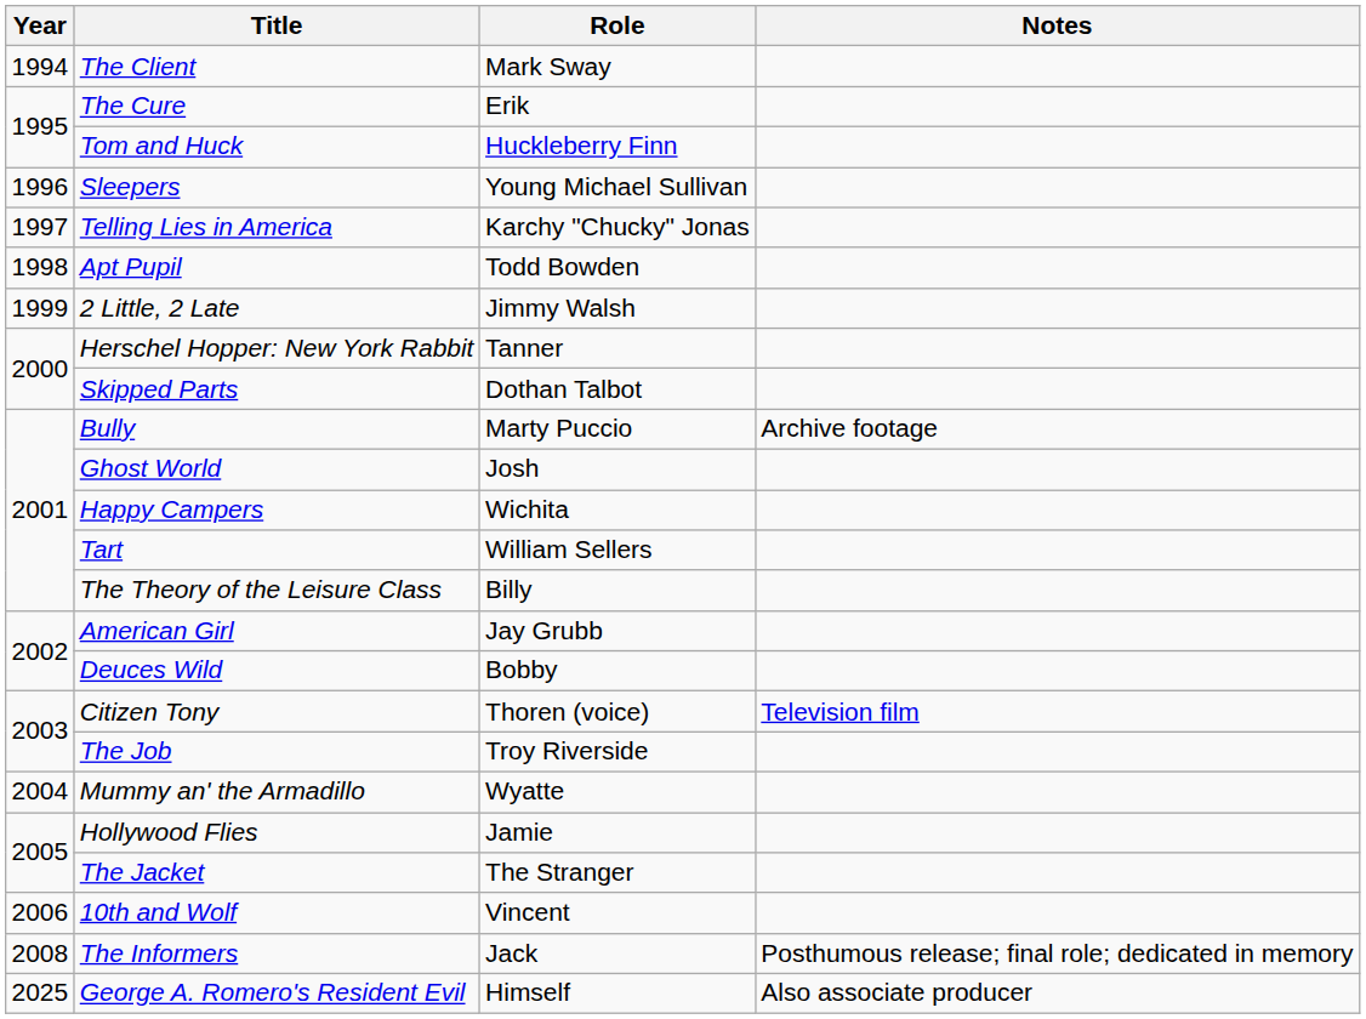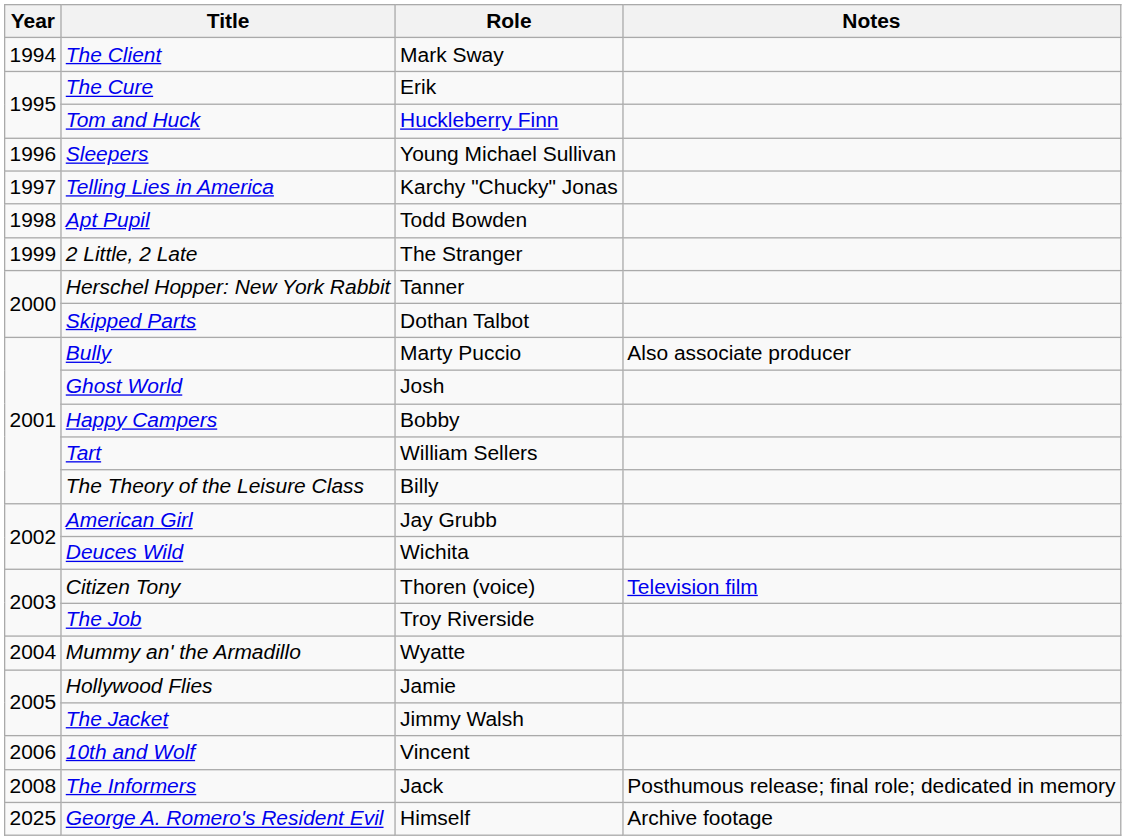2 Little, 2 Late | Role: Jimmy Walsh -> The Stranger
Bully | Notes: Archive footage -> Also associate producer
Happy Campers | Role: Wichita -> Bobby
Deuces Wild | Role: Bobby -> Wichita
The Jacket | Role: The Stranger -> Jimmy Walsh
George A. Romero's Resident Evil | Notes: Also associate producer -> Archive footage
